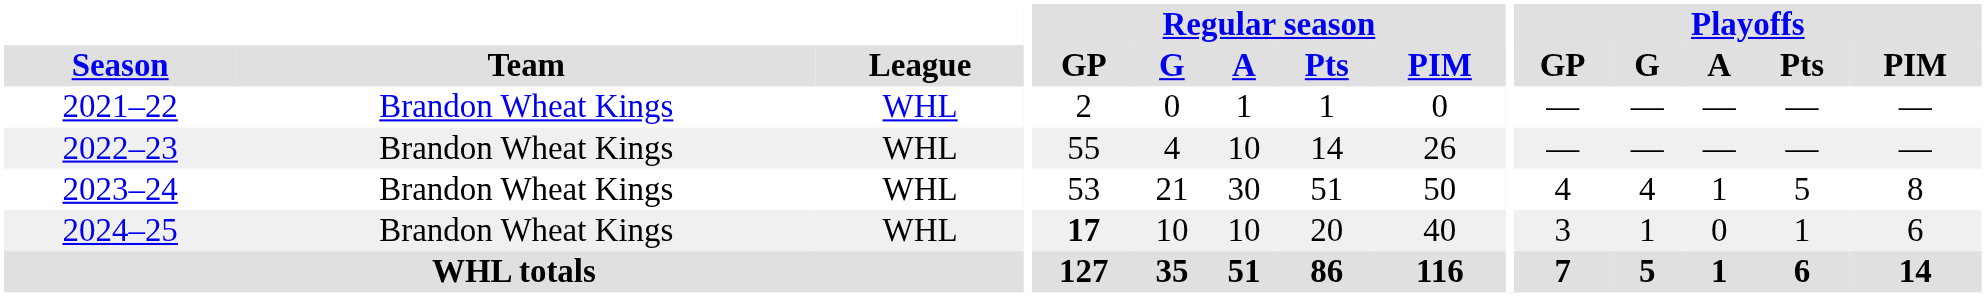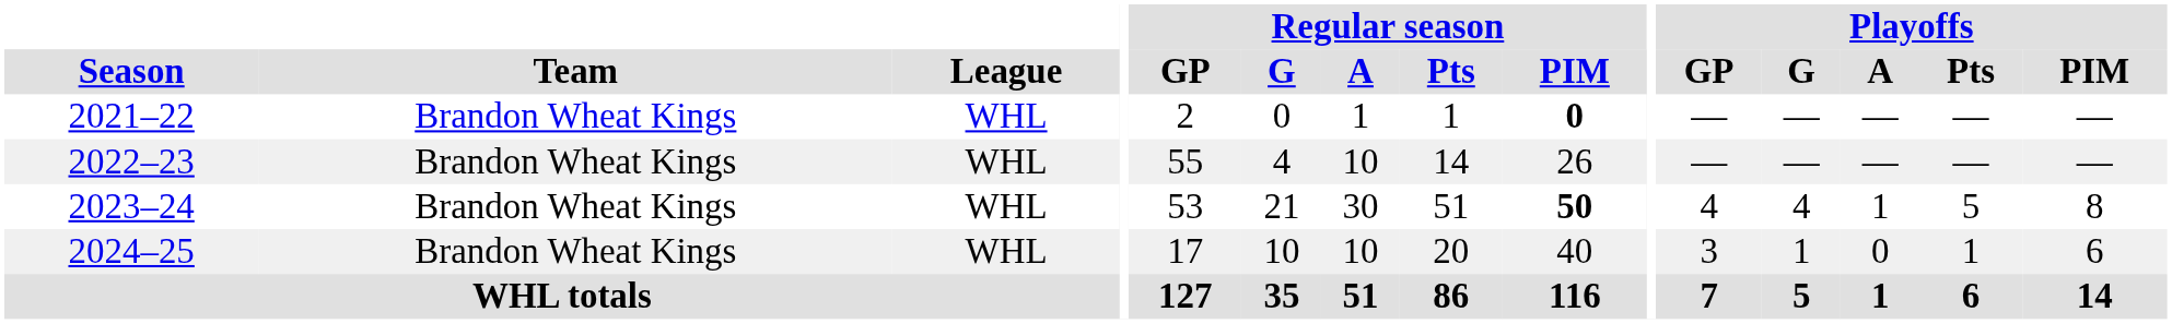2021–22 | Regular season / PIM: normal -> bold
2023–24 | Regular season / PIM: normal -> bold
2024–25 | Regular season / GP: bold -> normal
